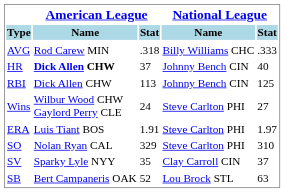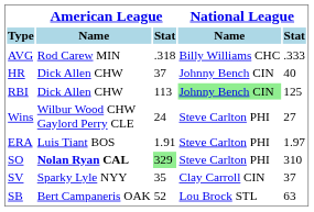HR | American League / Name: bold -> normal
RBI | National League / Name: no background -> lightgreen background
SO | American League / Name: normal -> bold
SO | American League / Stat: no background -> lightgreen background
